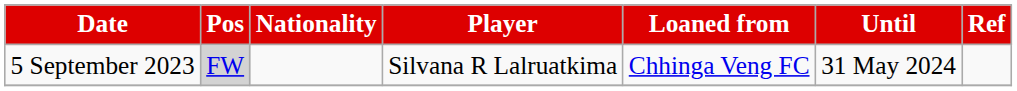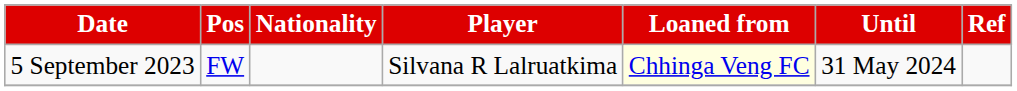5 September 2023 | Pos: lightgrey background -> no background
5 September 2023 | Loaned from: no background -> lightyellow background
